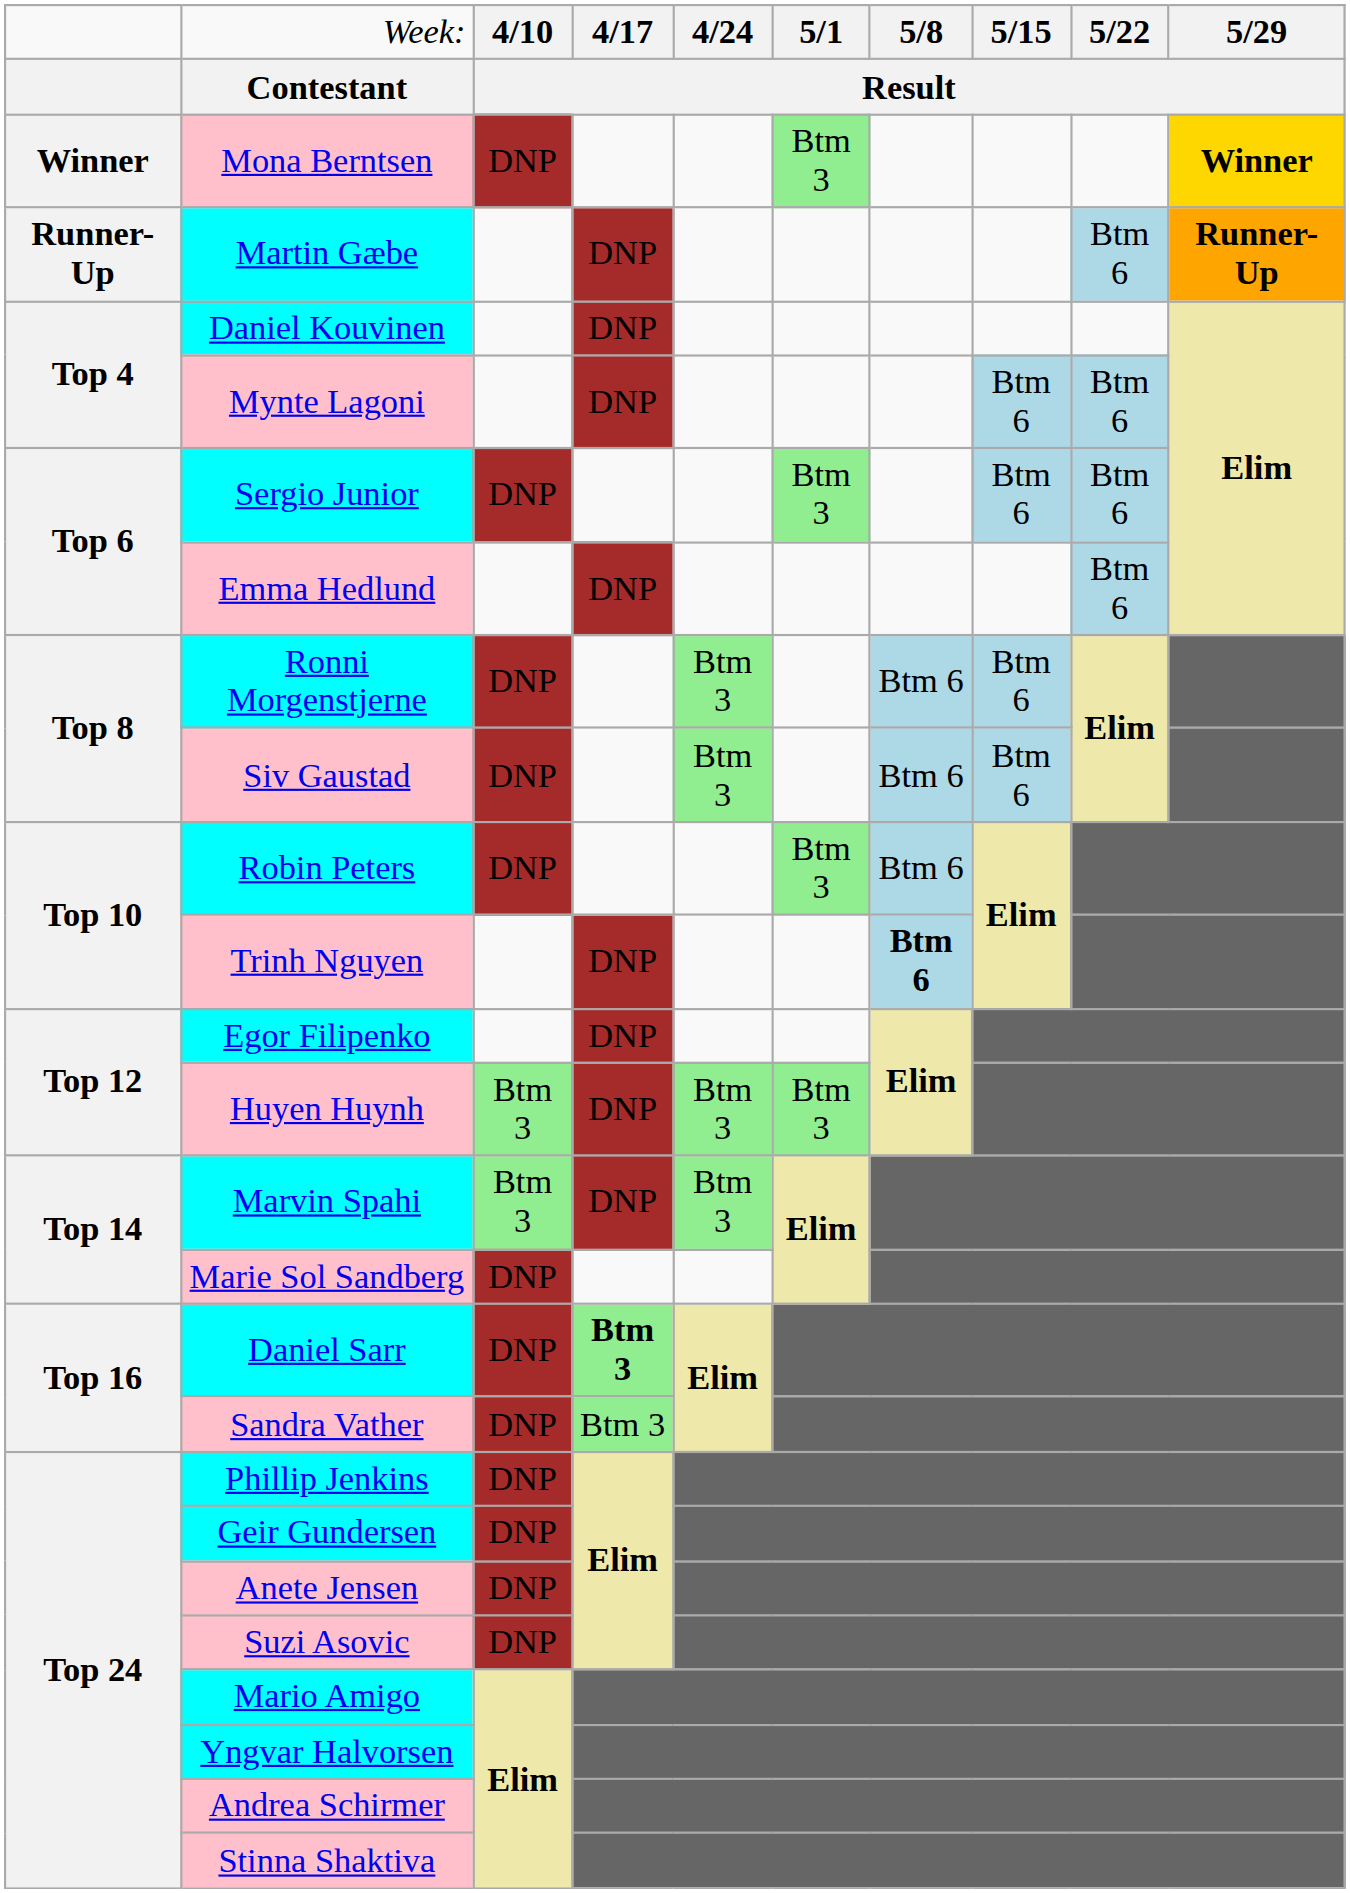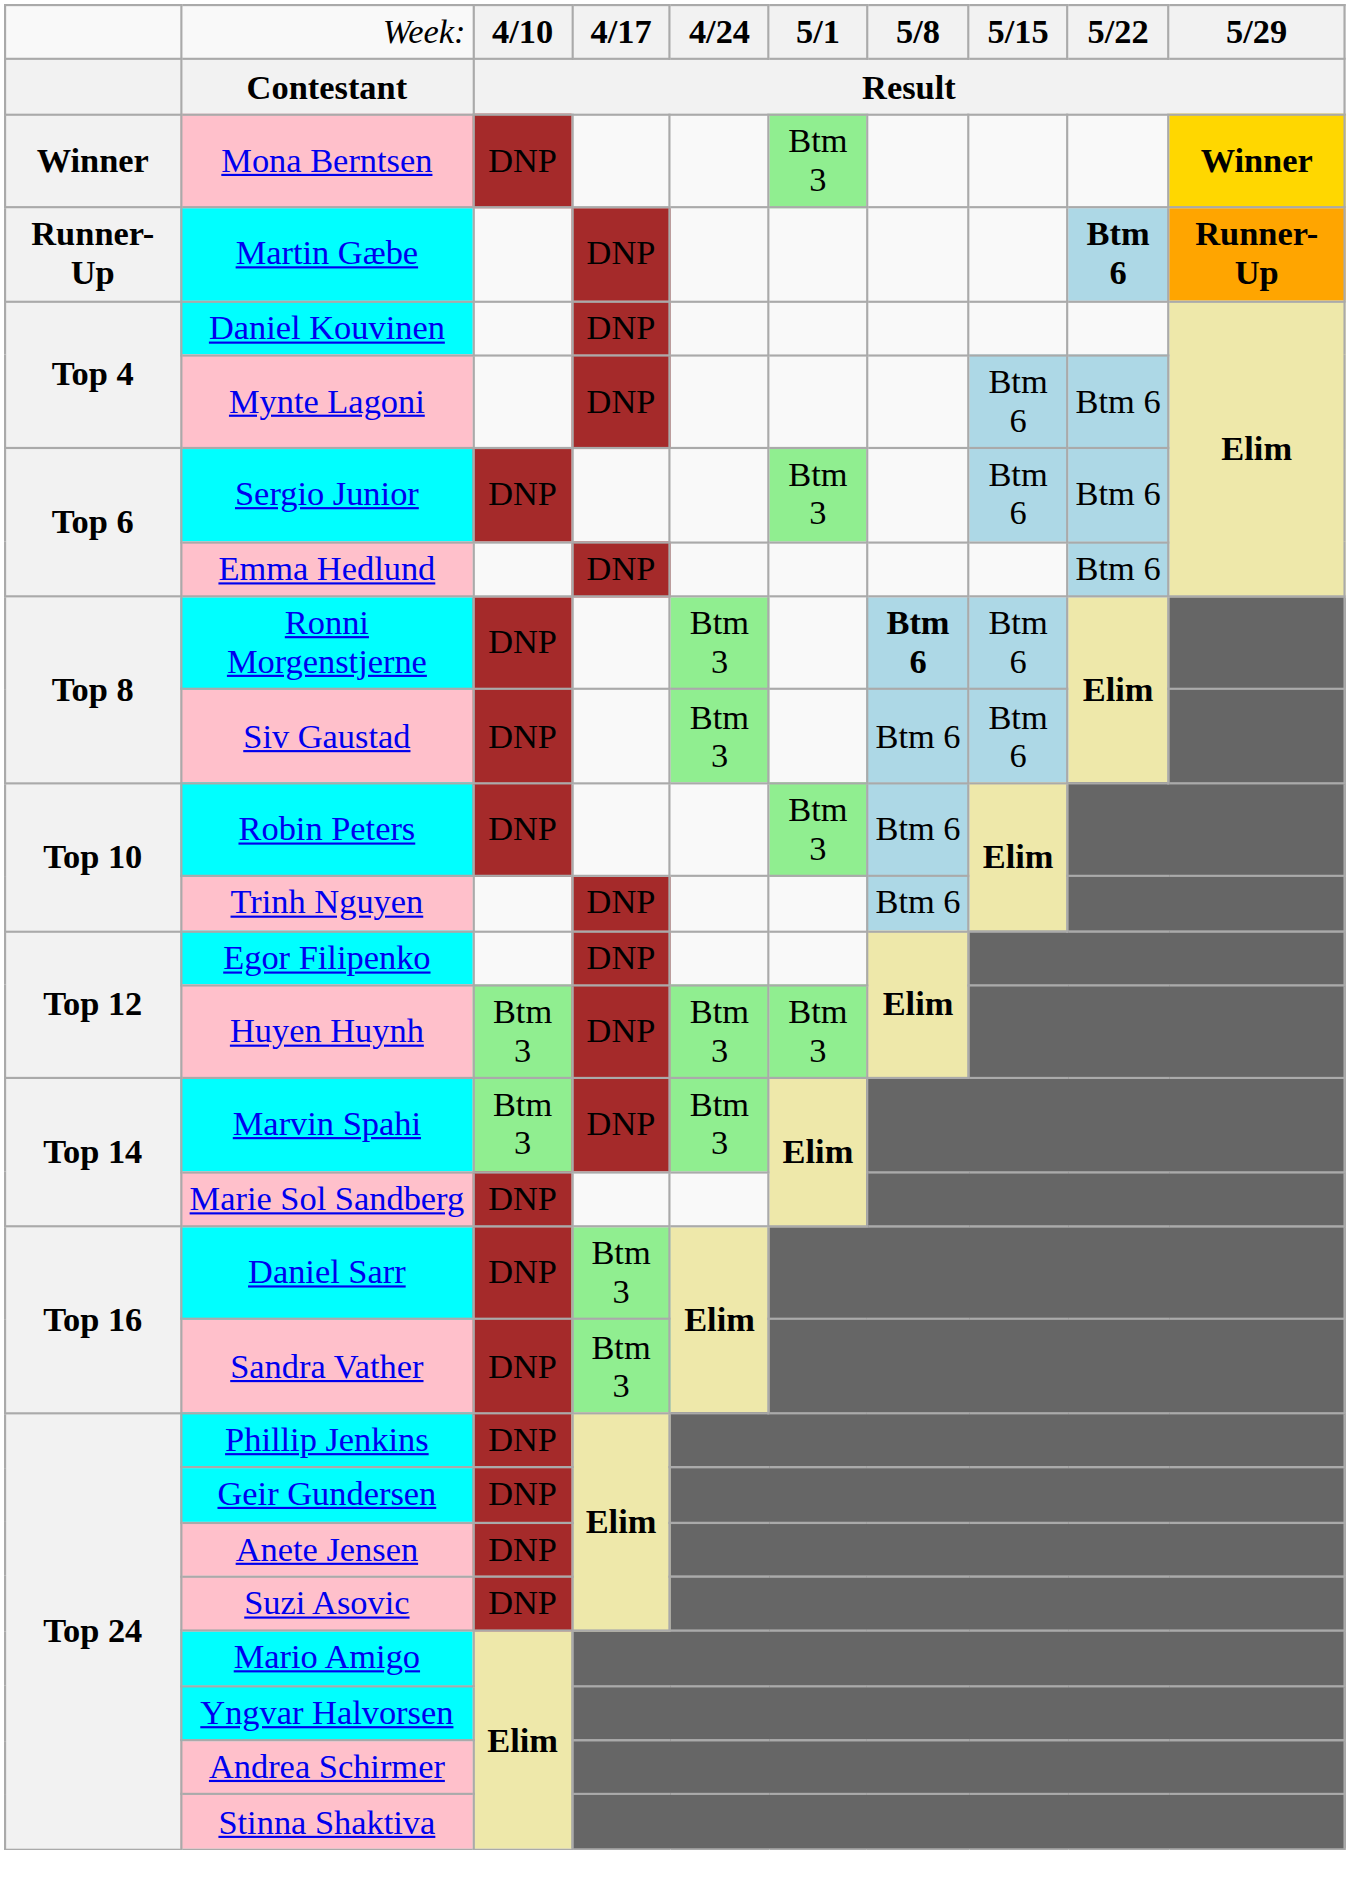Martin Gæbe | column 9: normal -> bold
Ronni Morgenstjerne | column 7: normal -> bold
Trinh Nguyen | column 7: bold -> normal
Daniel Sarr | column 4: bold -> normal
